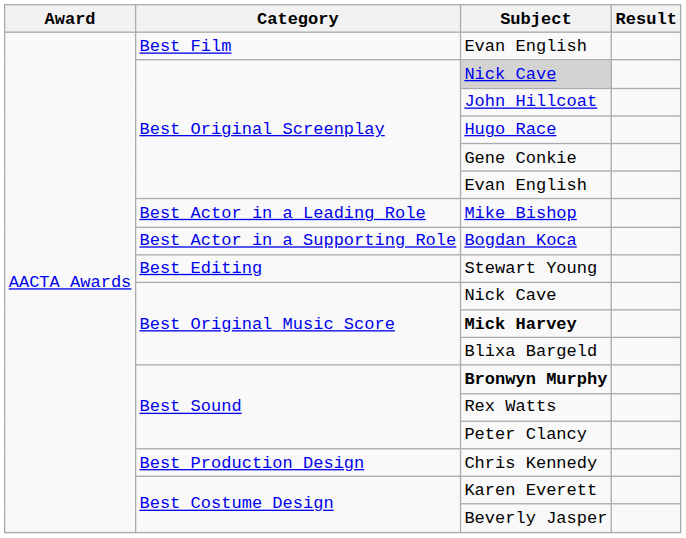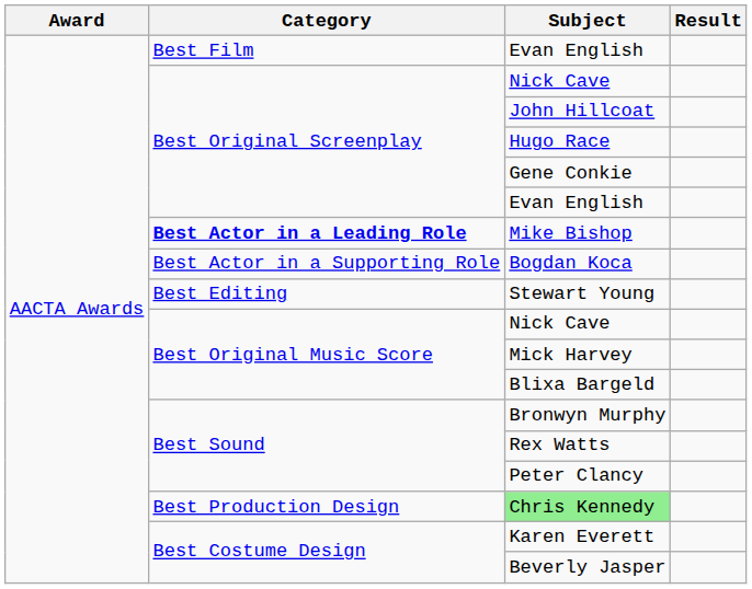Best Original Screenplay / Nick Cave | Subject: lightgrey background -> no background
Mike Bishop | Category: normal -> bold
Mick Harvey | Subject: bold -> normal
Bronwyn Murphy | Subject: bold -> normal
Chris Kennedy | Subject: no background -> lightgreen background
